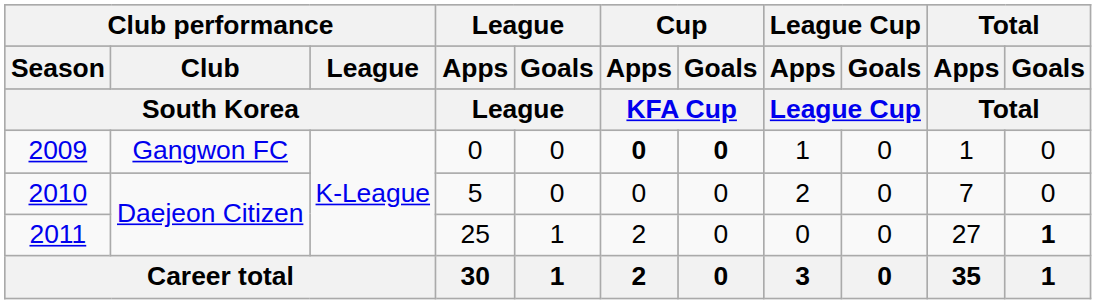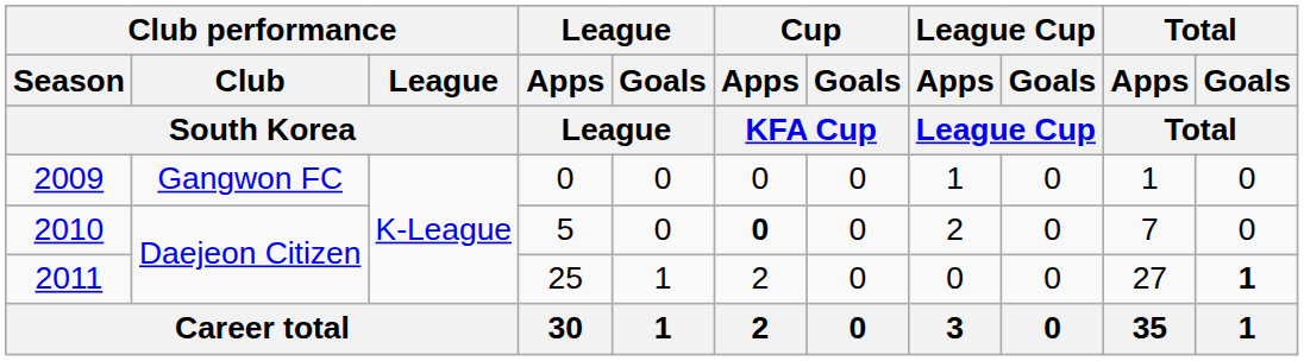2009 | Cup / Apps / KFA Cup: bold -> normal
2009 | Cup / Goals / KFA Cup: bold -> normal
2010 | Cup / Apps / KFA Cup: normal -> bold
